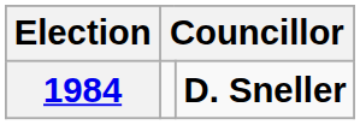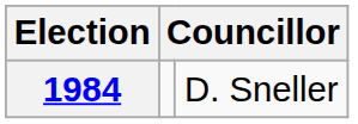1984 | column 3: bold -> normal
